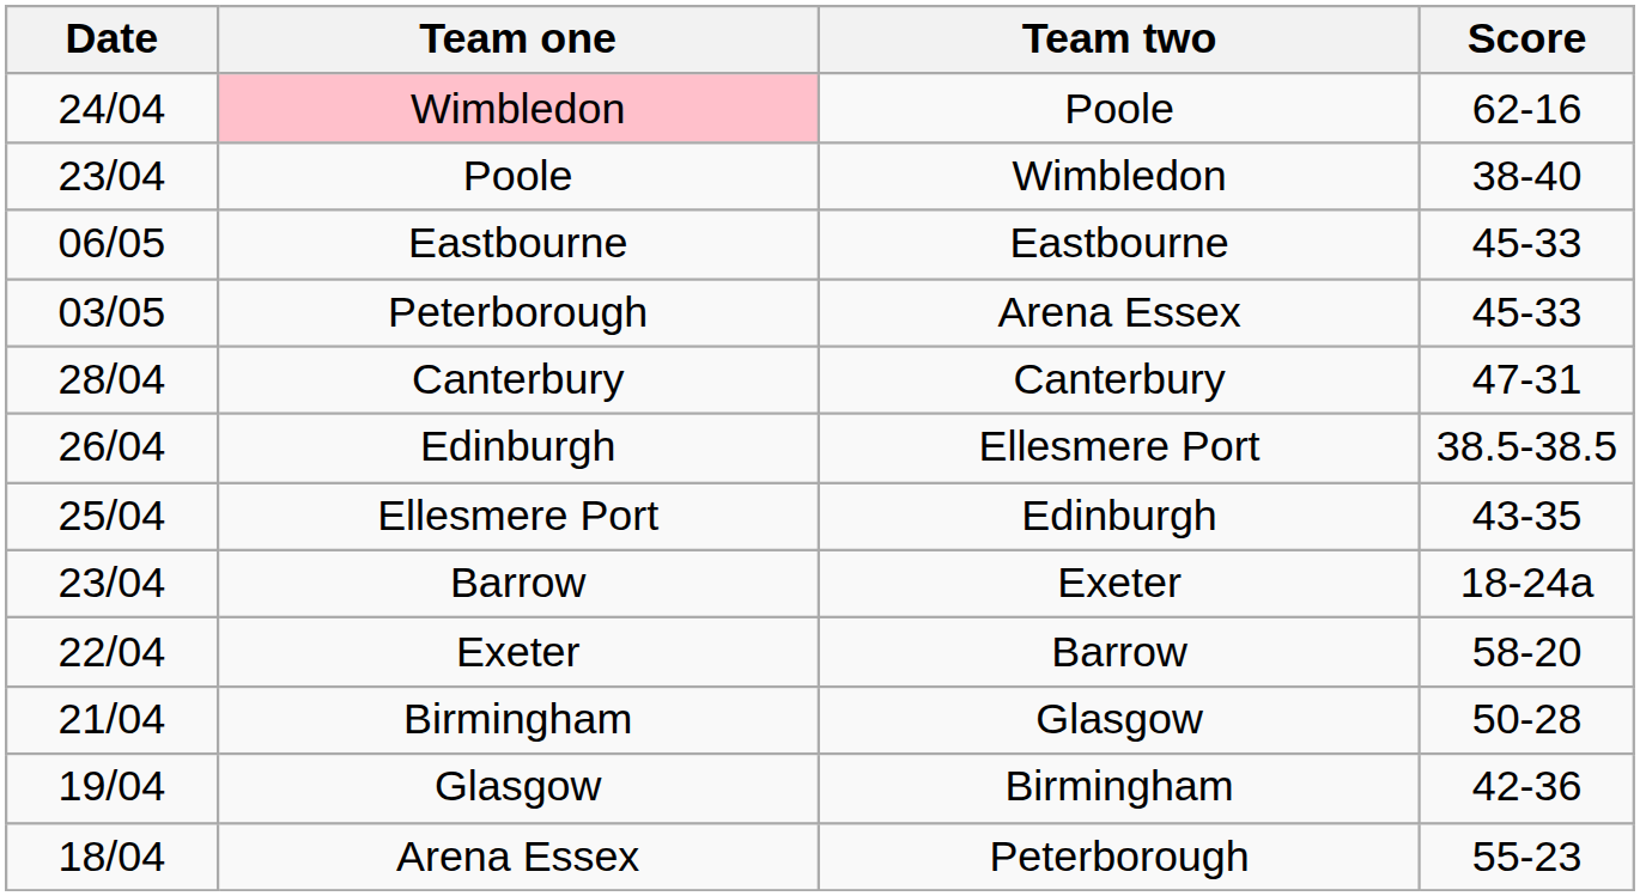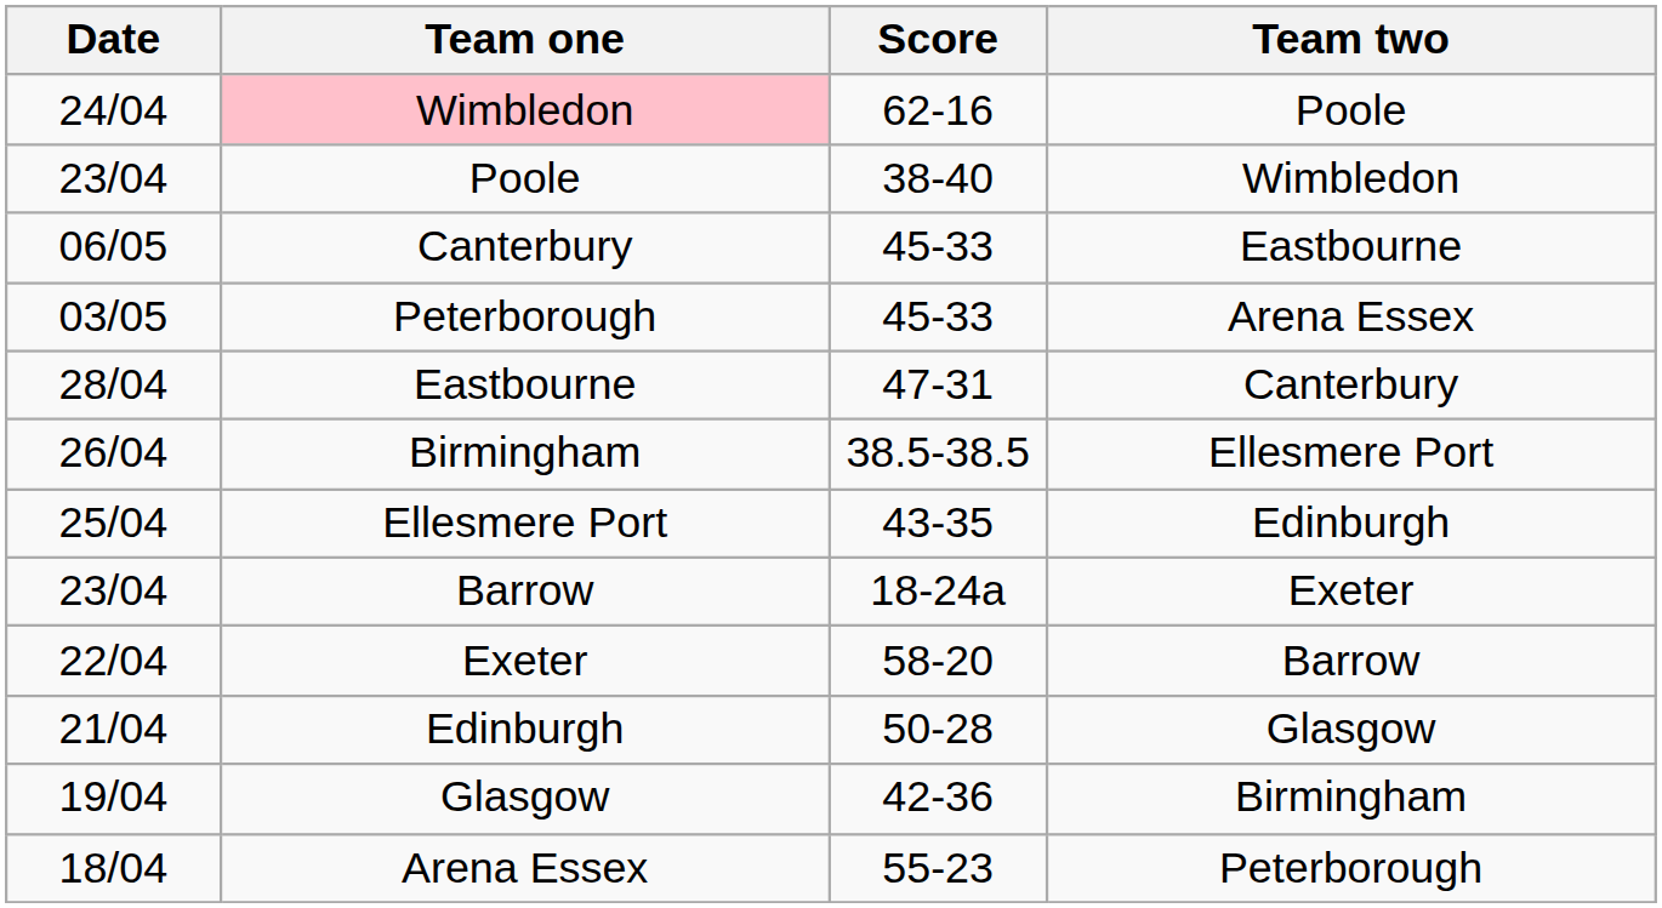columns swapped: Score <-> Team two
row 4 | Team one: Eastbourne -> Canterbury
row 6 | Team one: Canterbury -> Eastbourne
row 7 | Team one: Edinburgh -> Birmingham
row 11 | Team one: Birmingham -> Edinburgh
